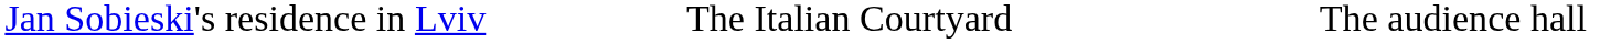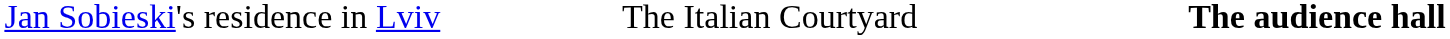Jan Sobieski's residence in Lviv | column 3: normal -> bold
